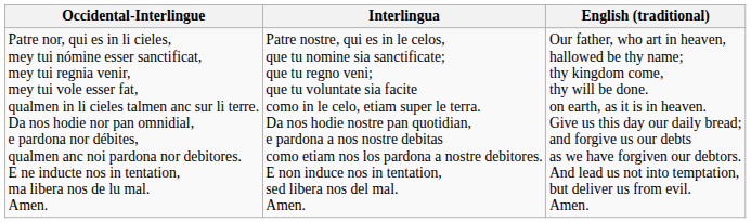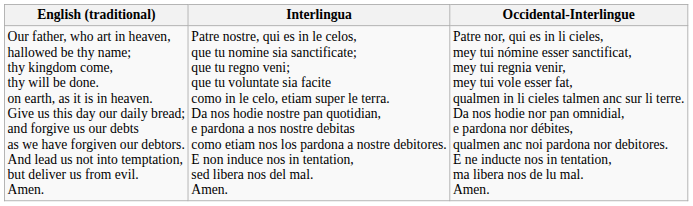columns swapped: Occidental-Interlingue <-> English (traditional)
